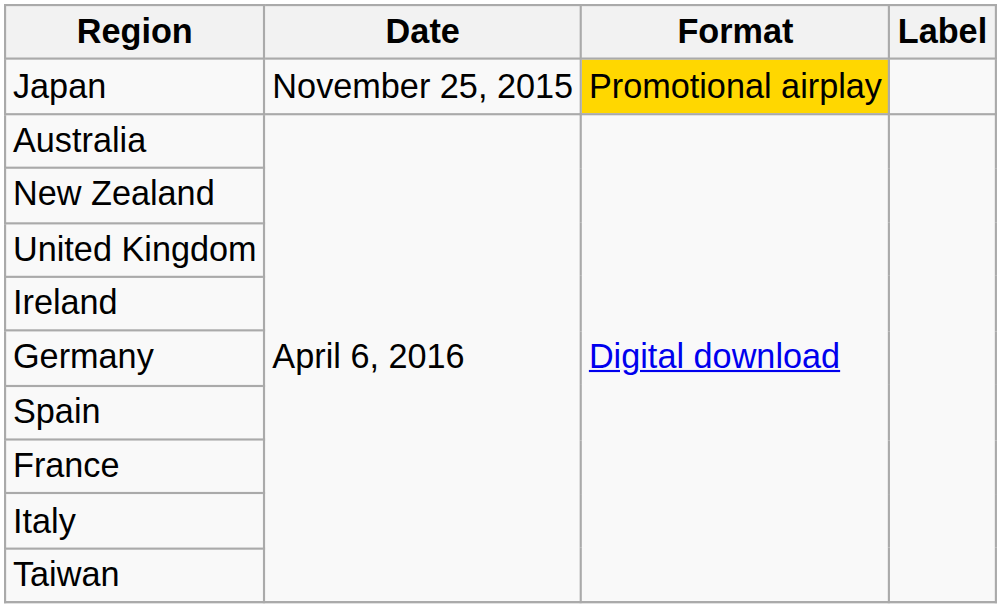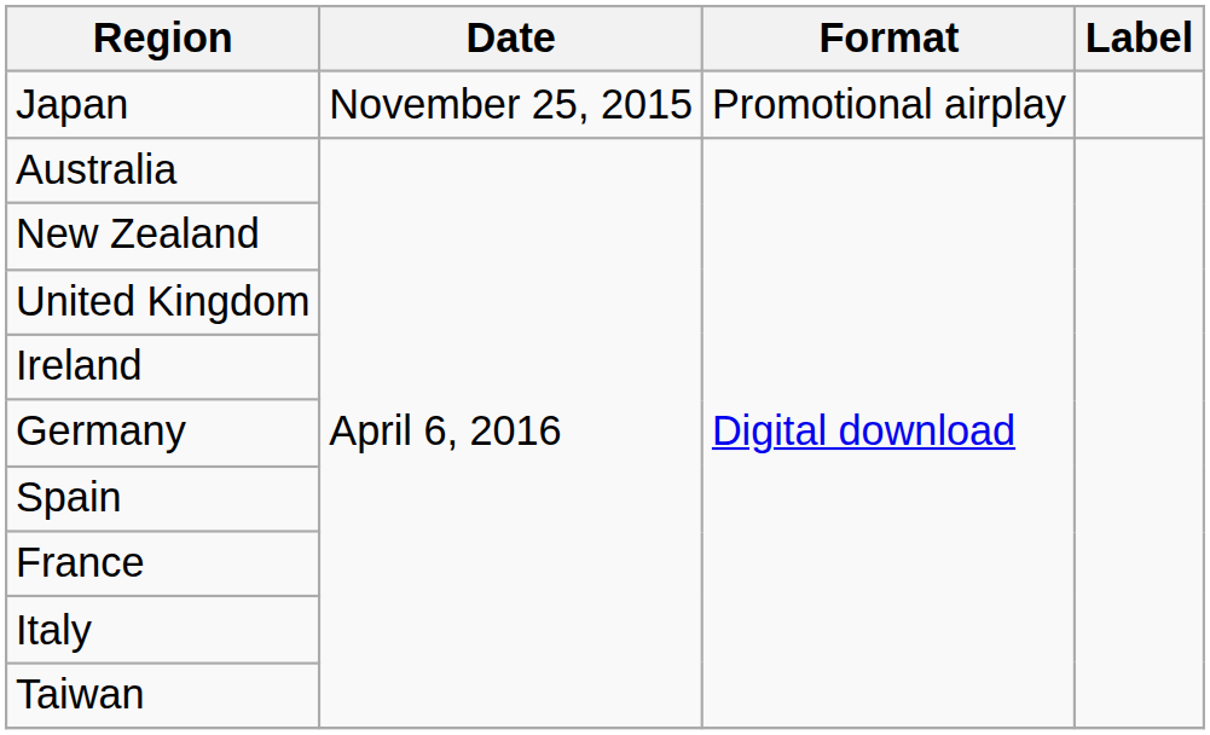Japan / November 25, 2015 | Format: gold background -> no background
